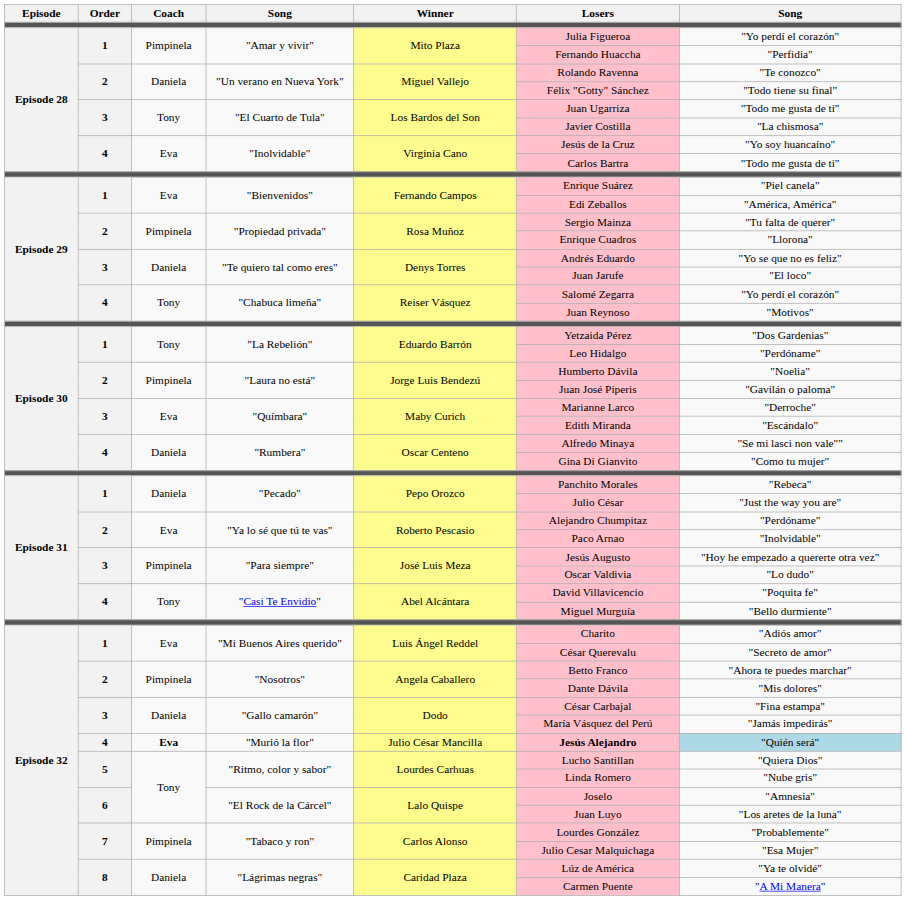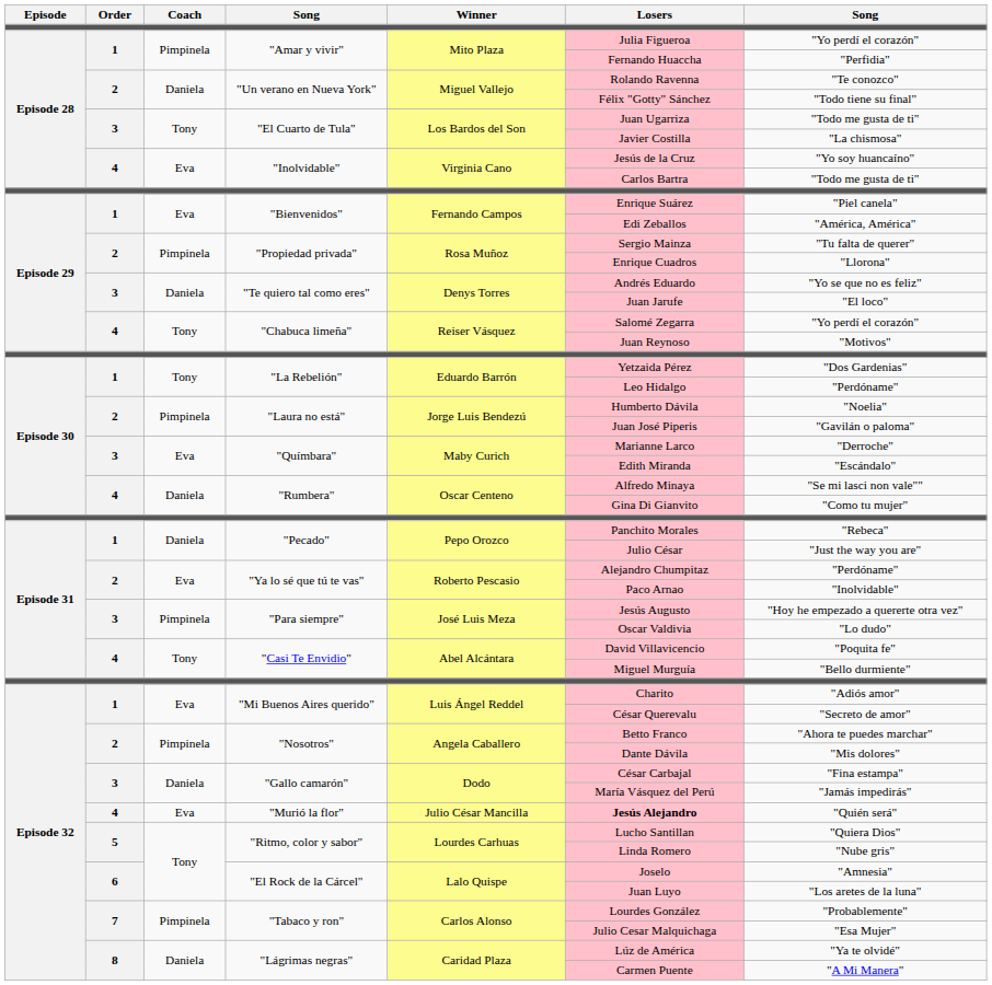"Murió la flor" | Coach: bold -> normal
"Murió la flor" | column 7: lightblue background -> no background
